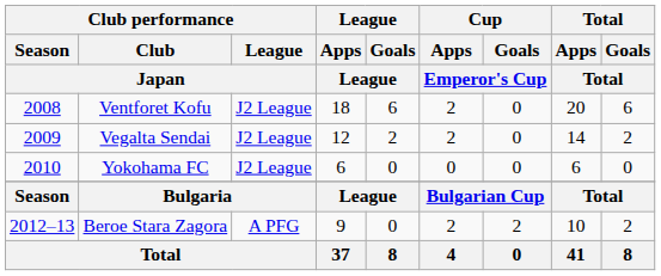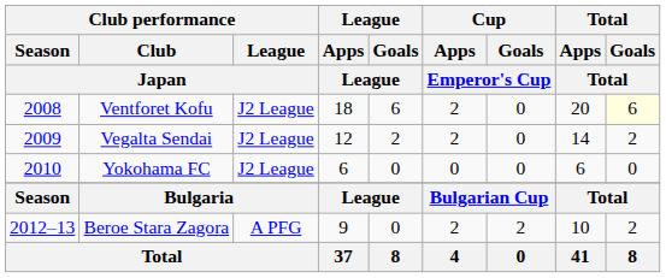Ventforet Kofu | Total / Goals / Total: no background -> lightyellow background
